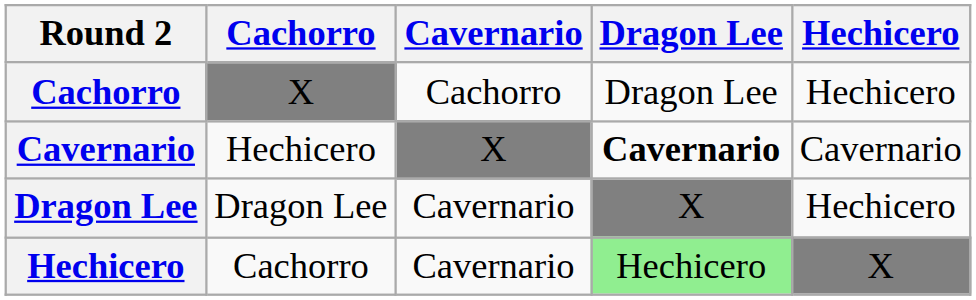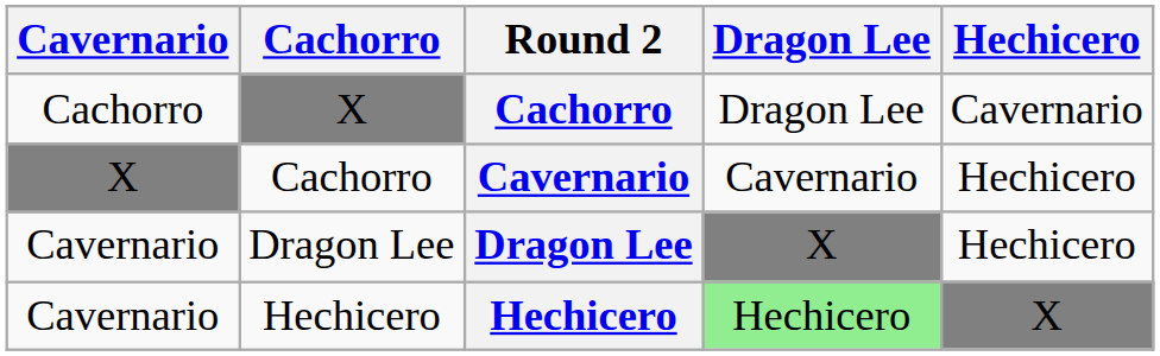columns swapped: Round 2 <-> Cavernario
row 2 | Hechicero: Hechicero -> Cavernario
row 3 | Cachorro: Hechicero -> Cachorro
row 3 | Dragon Lee: bold -> normal
row 3 | Hechicero: Cavernario -> Hechicero
row 5 | Cachorro: Cachorro -> Hechicero
